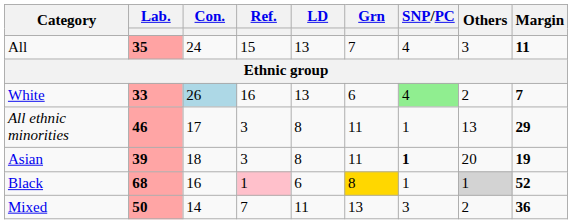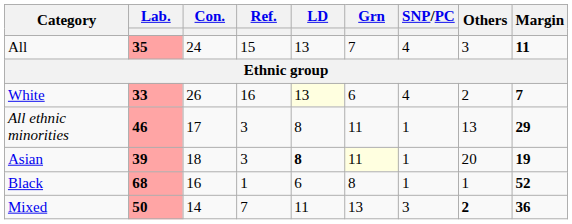White | Con.: lightblue background -> no background
White | LD: no background -> lightyellow background
White | SNP/PC: lightgreen background -> no background
Asian | LD: normal -> bold
Asian | Grn: no background -> lightyellow background
Asian | SNP/PC: bold -> normal
Black | Ref.: pink background -> no background
Black | Grn: gold background -> no background
Black | Others: lightgrey background -> no background
Mixed | Others: normal -> bold
